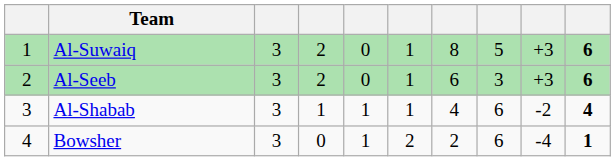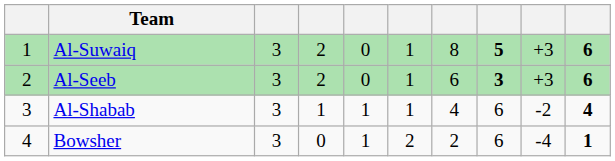Al-Suwaiq | column 8: normal -> bold
Al-Seeb | column 8: normal -> bold
